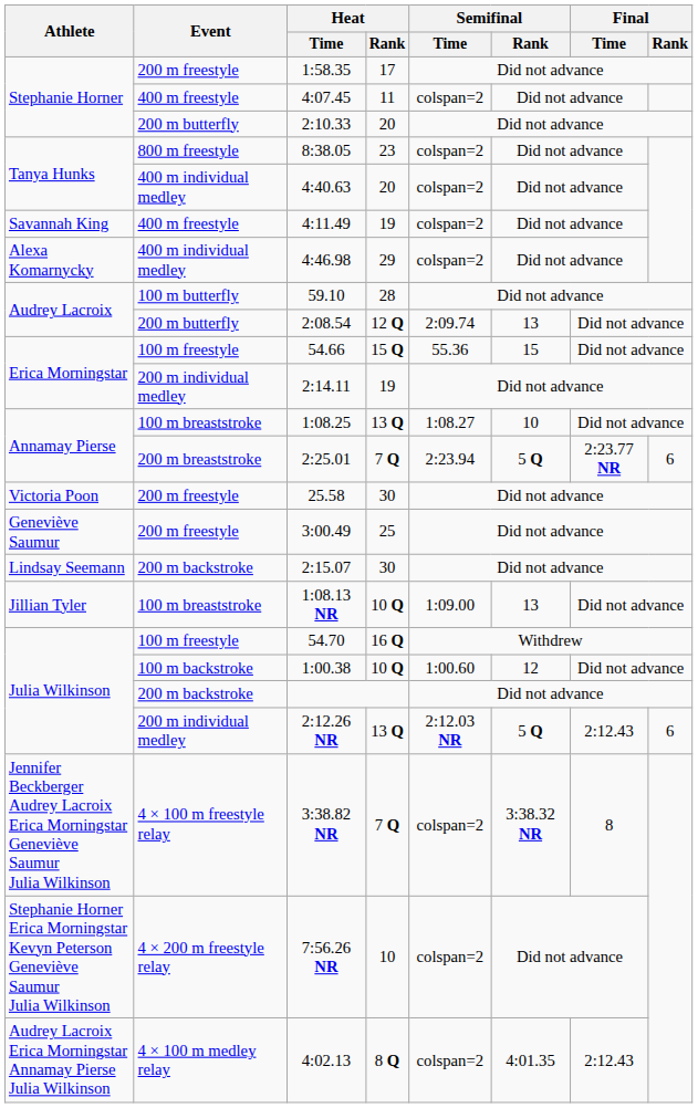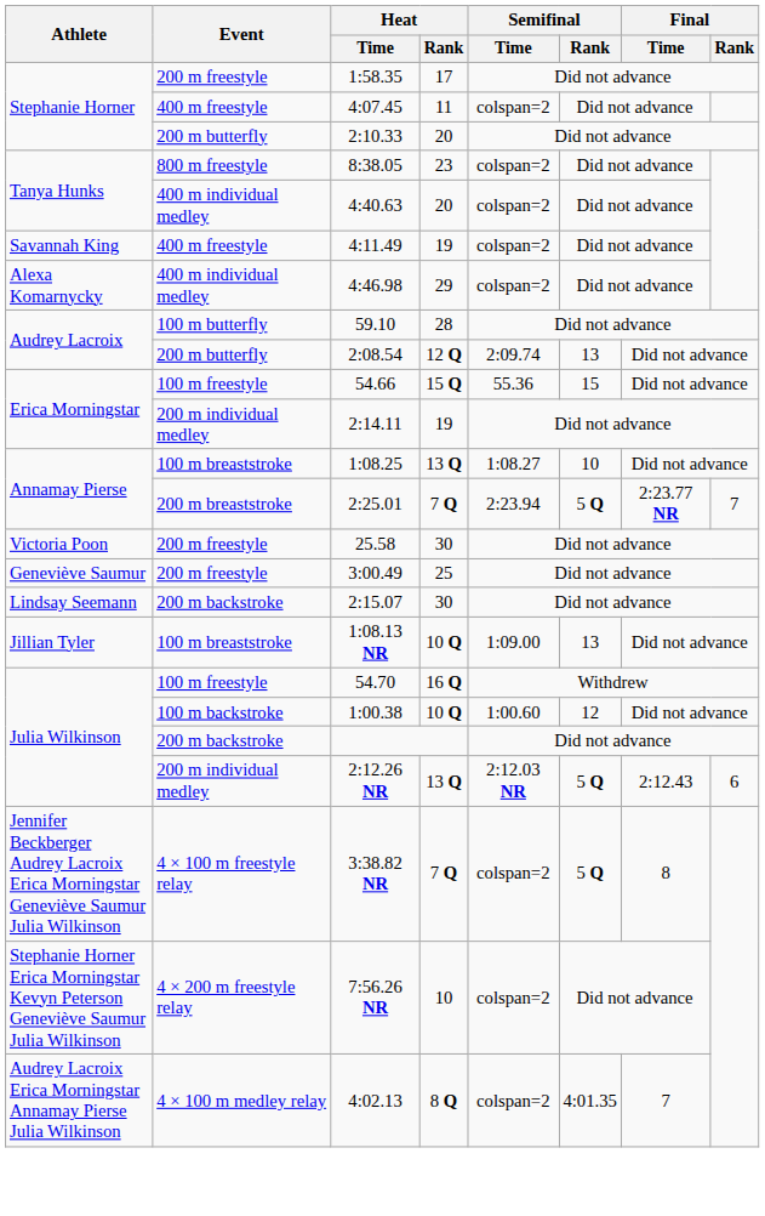2:25.01 | Final / Rank: 6 -> 7
3:38.82 NR | Semifinal / Rank: 3:38.32 NR -> 5 Q
4:02.13 | Final / Time: 2:12.43 -> 7
